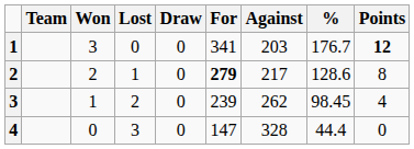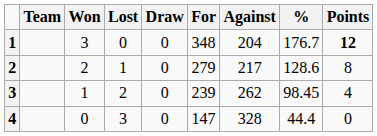row 2 | For: 341 -> 348
row 2 | Against: 203 -> 204
row 3 | For: bold -> normal
